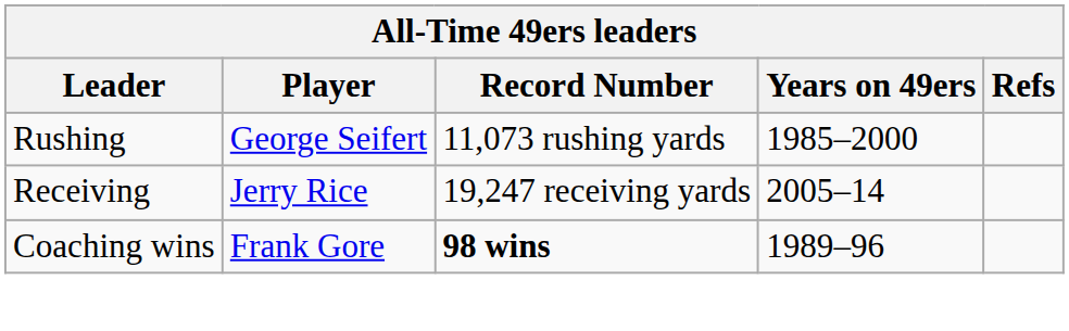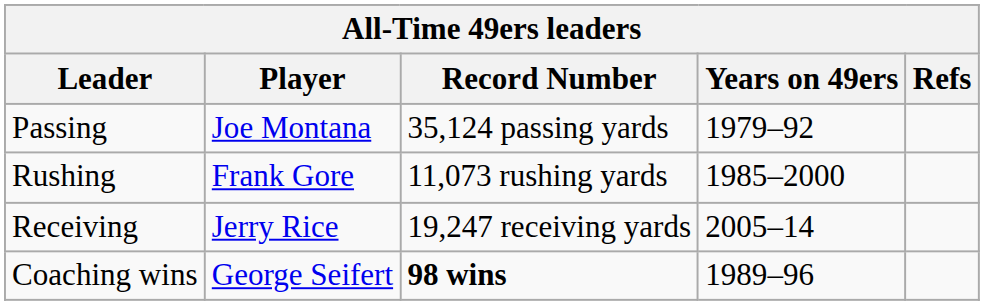+ row: Passing | Joe Montana | 35,124 passing yards | 1979–92
Rushing | Player: George Seifert -> Frank Gore
Coaching wins | Player: Frank Gore -> George Seifert
